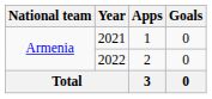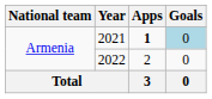2021 | Apps: normal -> bold
2021 | Goals: no background -> lightblue background
